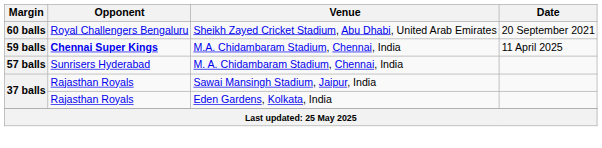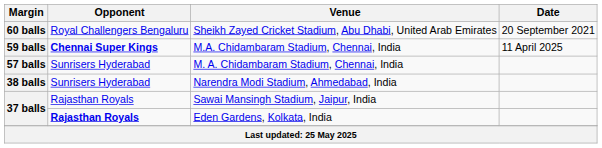+ row: 38 balls | Sunrisers Hyderabad | Narendra Modi Stadium, Ahmedabad, India
Eden Gardens, Kolkata, India | Opponent: normal -> bold
